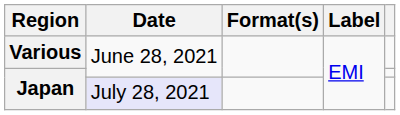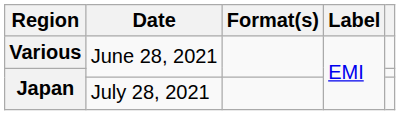Japan / July 28, 2021 | Date: lavender background -> no background
